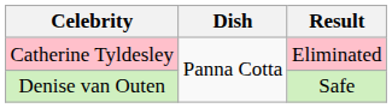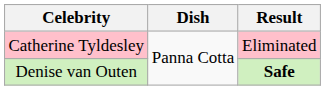Denise van Outen | Result: normal -> bold
